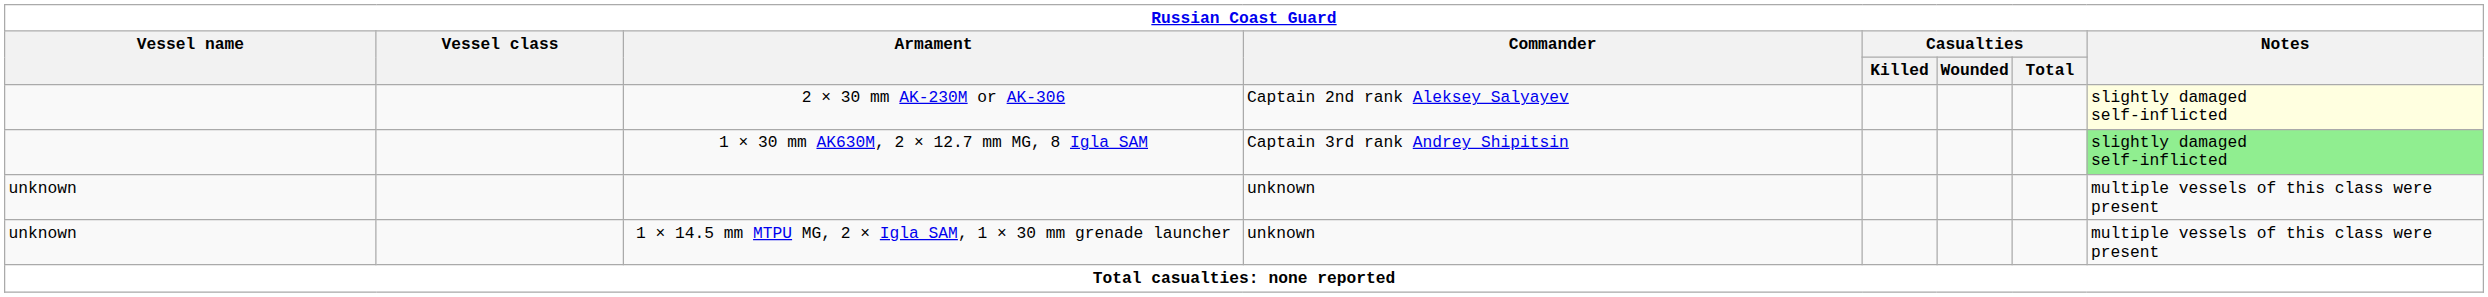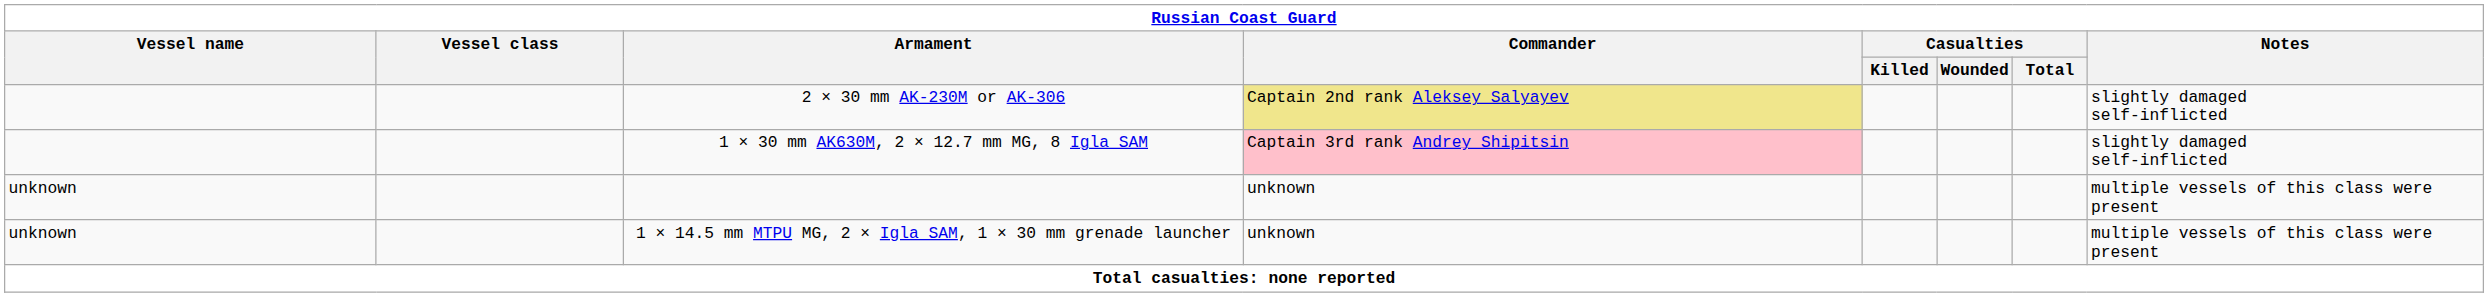2 × 30 mm AK-230M or AK-306 | Russian Coast Guard / Commander: no background -> khaki background
2 × 30 mm AK-230M or AK-306 | Russian Coast Guard / Notes: lightyellow background -> no background
1 × 30 mm AK630M, 2 × 12.7 mm MG, 8 Igla SAM | Russian Coast Guard / Commander: no background -> pink background
1 × 30 mm AK630M, 2 × 12.7 mm MG, 8 Igla SAM | Russian Coast Guard / Notes: lightgreen background -> no background
